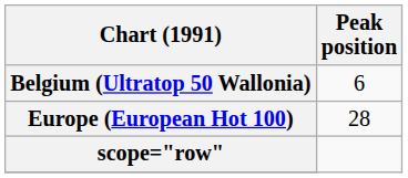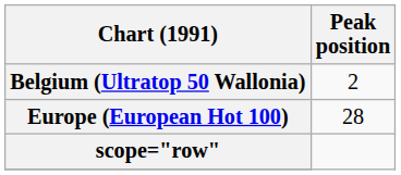Belgium (Ultratop 50 Wallonia) | Peak position: 6 -> 2
